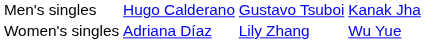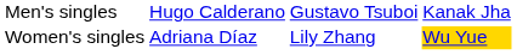Women's singles | column 4: no background -> gold background
